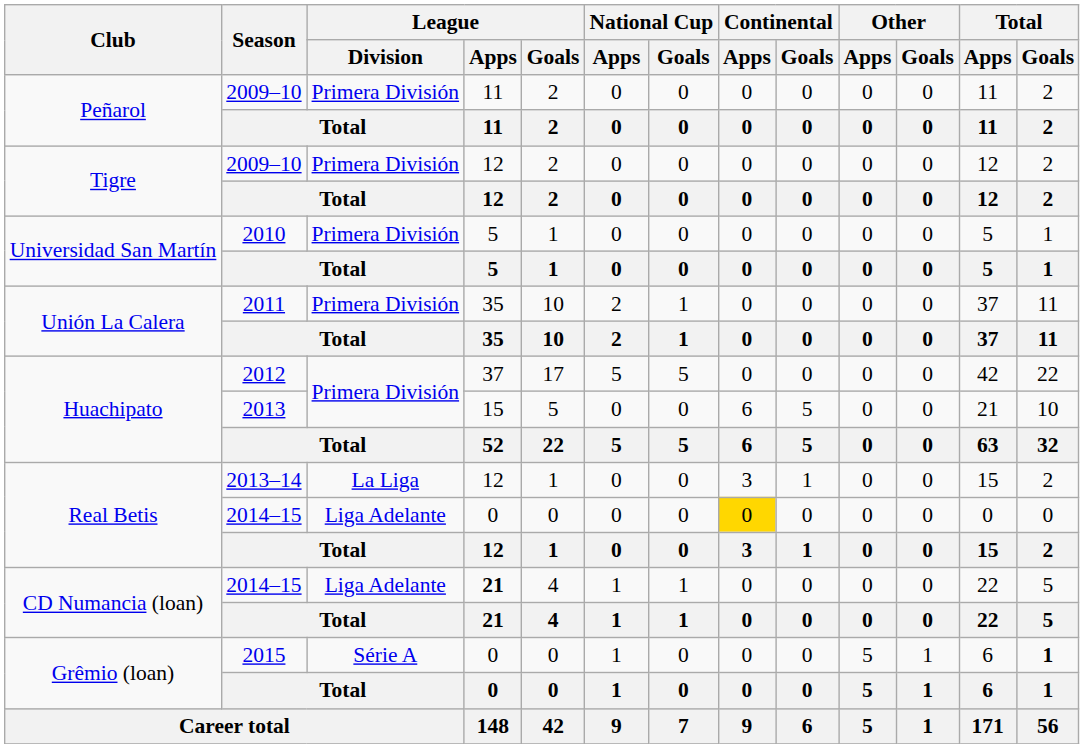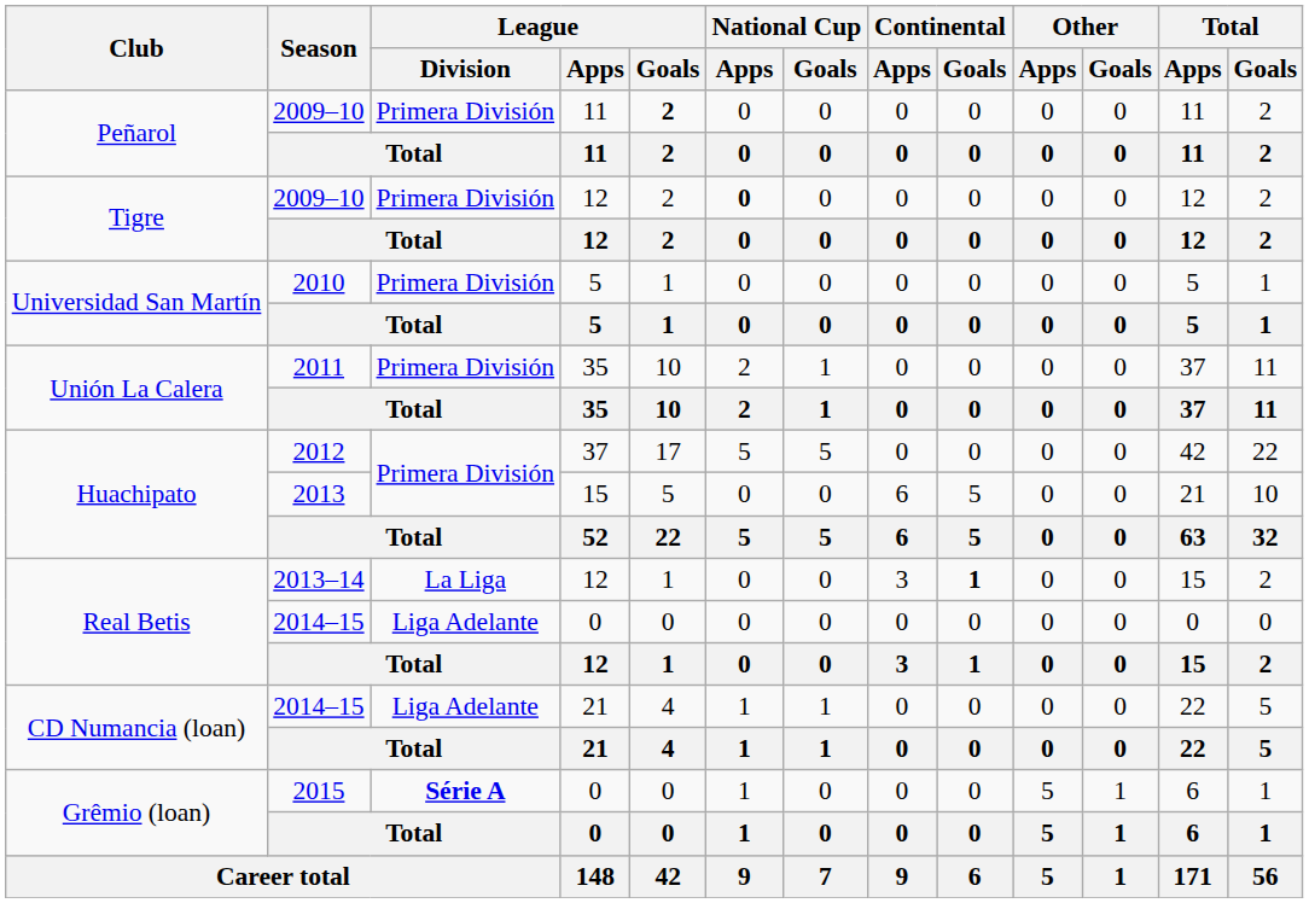Peñarol / 2009–10 | League / Goals: normal -> bold
Tigre / 2009–10 | National Cup / Apps: normal -> bold
Real Betis / 2013–14 | Continental / Goals: normal -> bold
Real Betis / 2014–15 | Continental / Apps: gold background -> no background
CD Numancia (loan) / 2014–15 | League / Apps: bold -> normal
Grêmio (loan) / 2015 | League / Division: normal -> bold
Grêmio (loan) / 2015 | Total / Goals: bold -> normal
